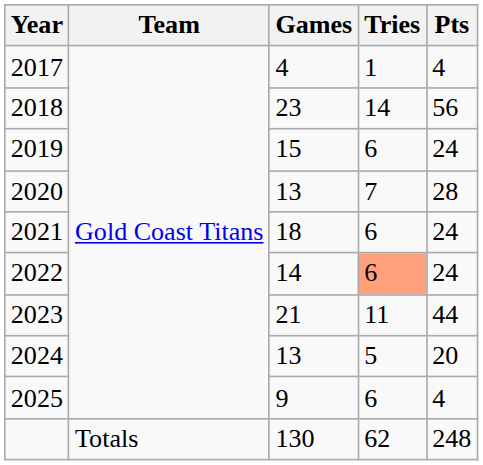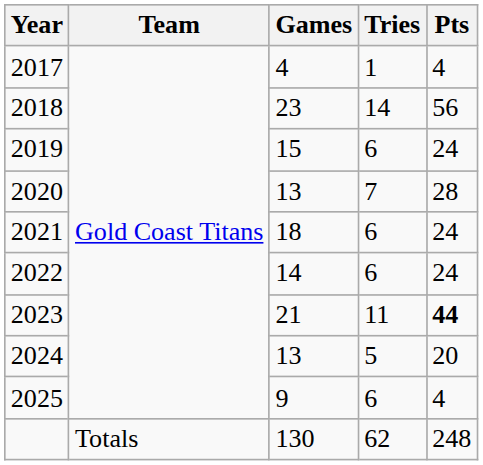2022 | Tries: lightsalmon background -> no background
2023 | Pts: normal -> bold
